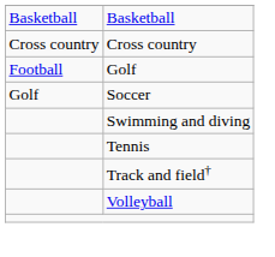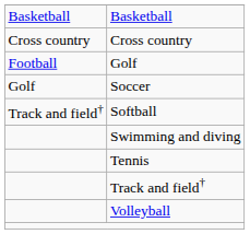+ row: Track and field† | Softball
